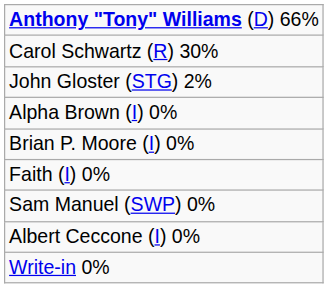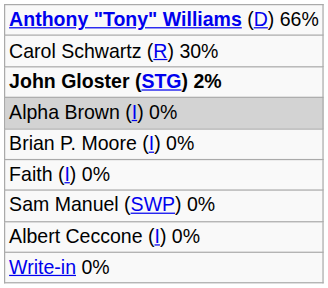row 3 | column 1: normal -> bold
row 4 | column 1: no background -> lightgrey background
